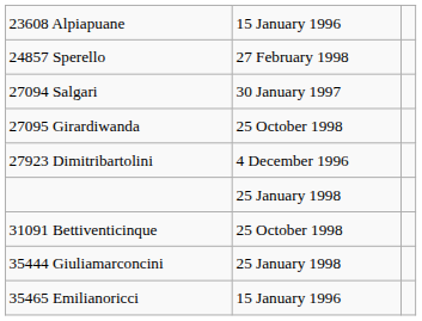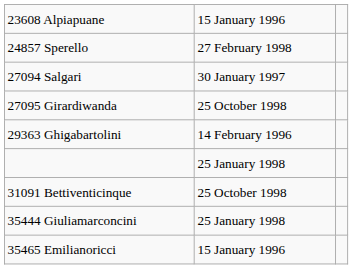- row: 27923 Dimitribartolini | 4 December 1996
+ row: 29363 Ghigabartolini | 14 February 1996
